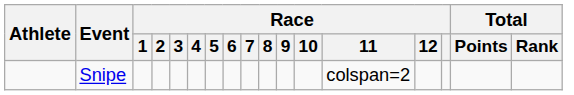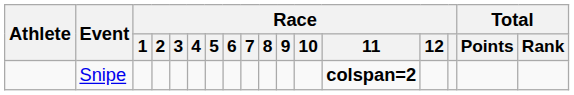Snipe | Race / 11: normal -> bold
